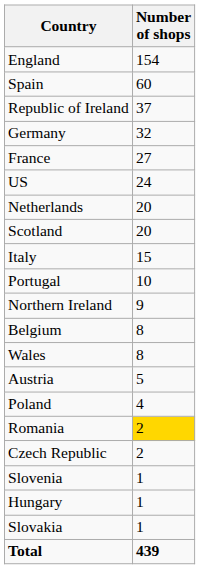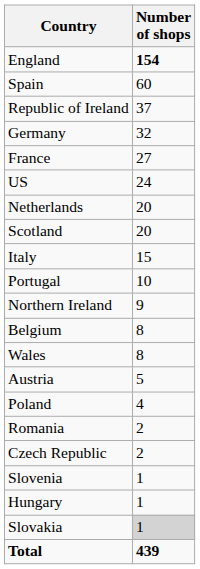England | Number of shops: normal -> bold
Romania | Number of shops: gold background -> no background
Slovakia | Number of shops: no background -> lightgrey background
